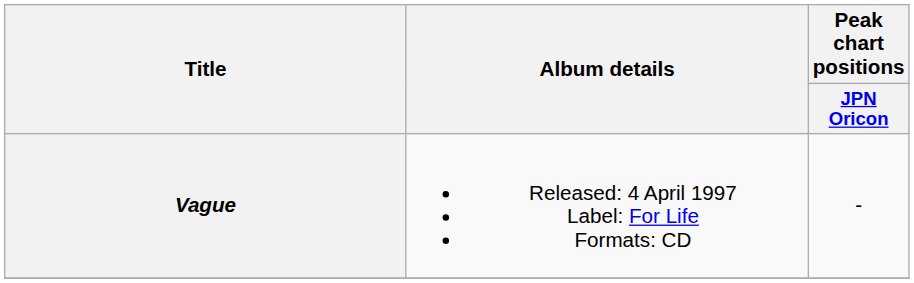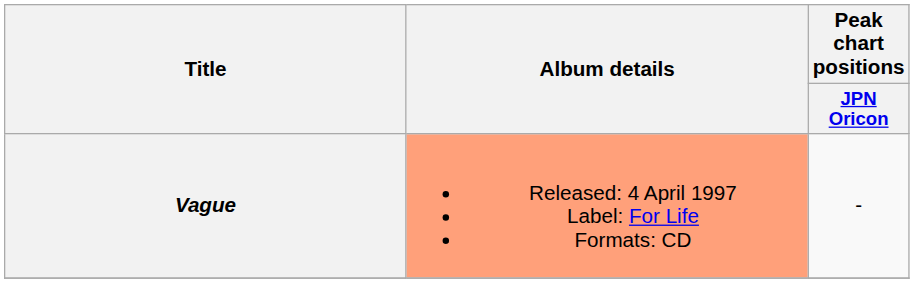Vague | Album details: no background -> lightsalmon background
